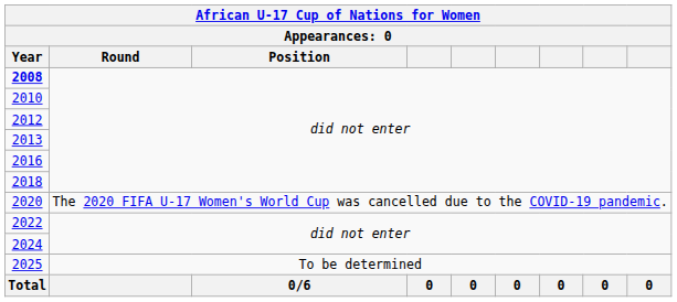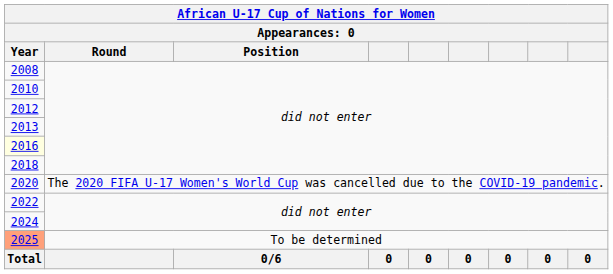2008 | Year: bold -> normal
2016 | Year: no background -> lightyellow background
2025 | Year: no background -> lightsalmon background
